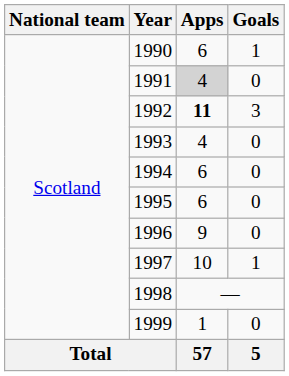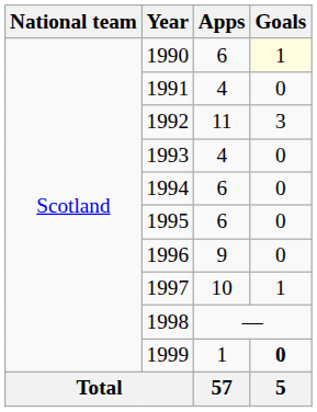1990 | Goals: no background -> lightyellow background
1991 | Apps: lightgrey background -> no background
1992 | Apps: bold -> normal
1999 | Goals: normal -> bold
